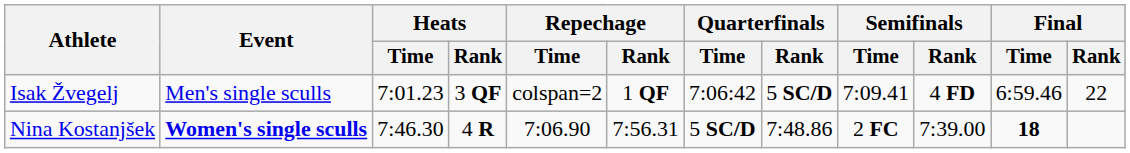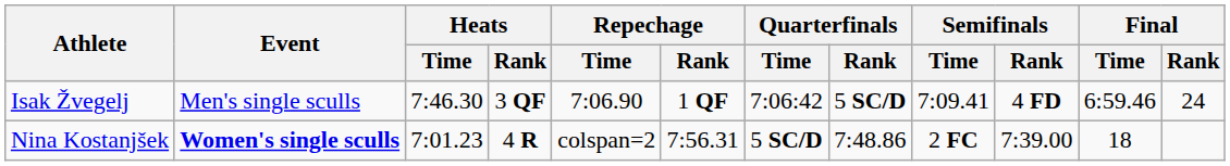Isak Žvegelj | Heats / Time: 7:01.23 -> 7:46.30
Isak Žvegelj | Repechage / Time: colspan=2 -> 7:06.90
Isak Žvegelj | Final / Rank: 22 -> 24
Nina Kostanjšek | Heats / Time: 7:46.30 -> 7:01.23
Nina Kostanjšek | Repechage / Time: 7:06.90 -> colspan=2
Nina Kostanjšek | Final / Time: bold -> normal
